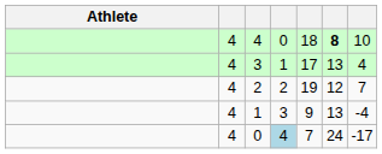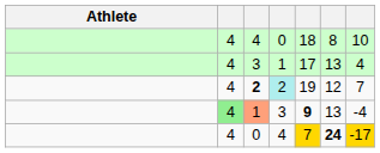row 2 | column 6: bold -> normal
row 4 | column 3: normal -> bold
row 4 | column 4: no background -> paleturquoise background
row 5 | column 2: no background -> lightgreen background
row 5 | column 3: no background -> lightsalmon background
row 5 | column 5: normal -> bold
row 6 | column 4: lightblue background -> no background
row 6 | column 5: no background -> gold background
row 6 | column 6: normal -> bold
row 6 | column 7: no background -> gold background
